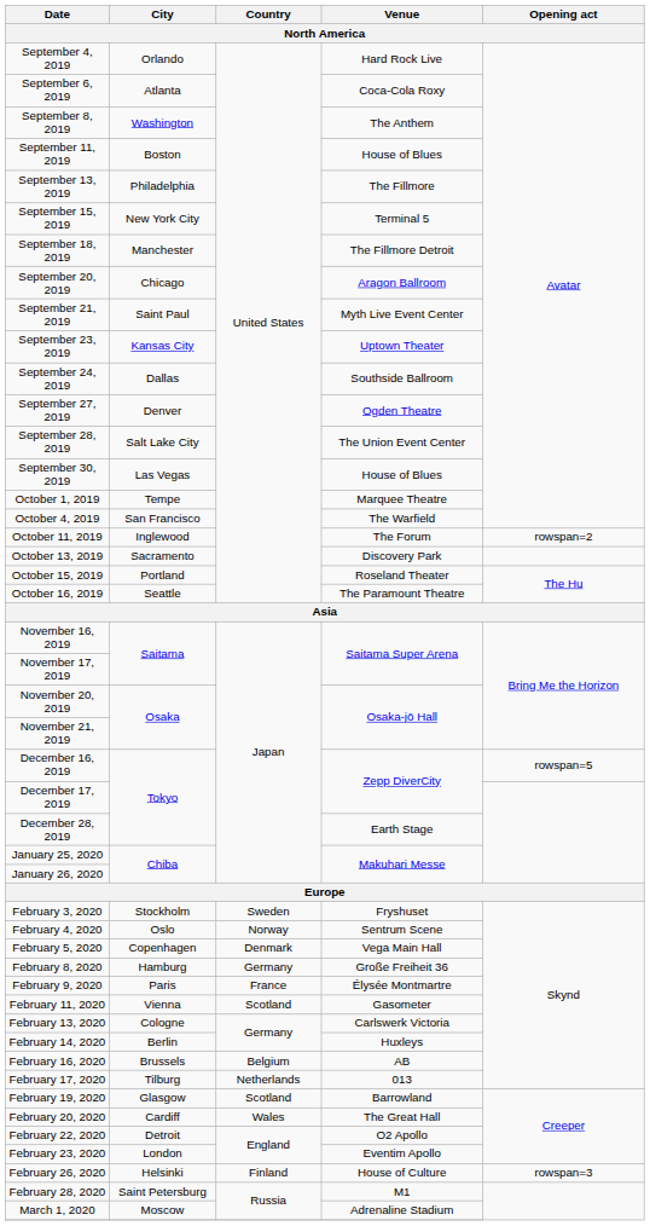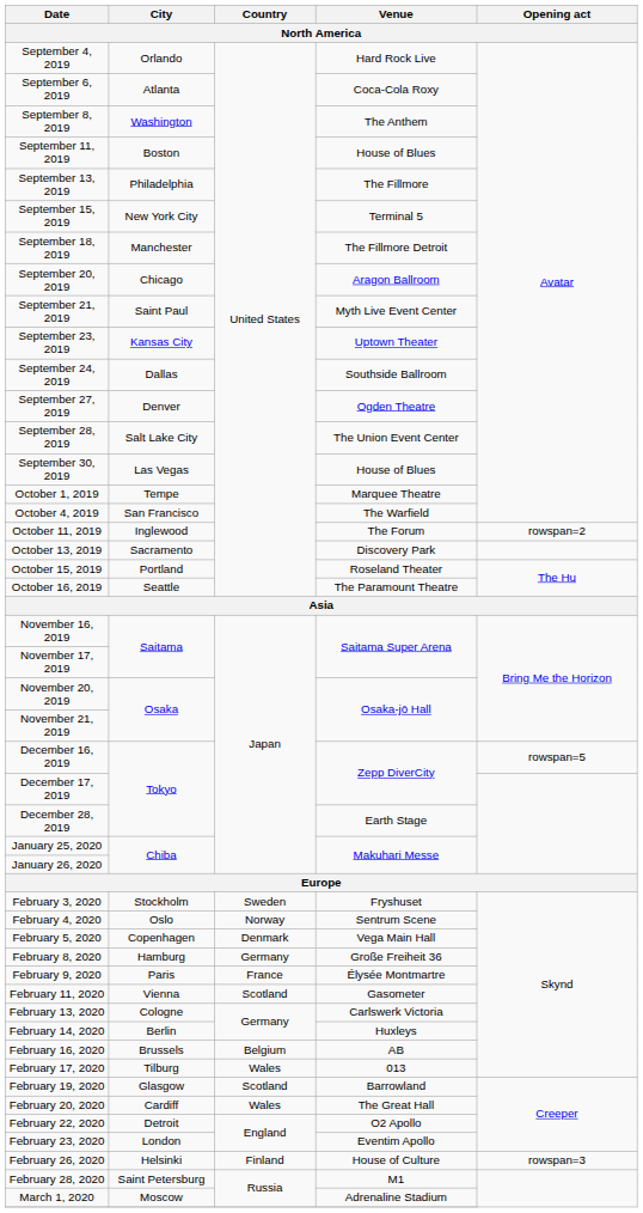February 17, 2020 | Country: Netherlands -> Wales
